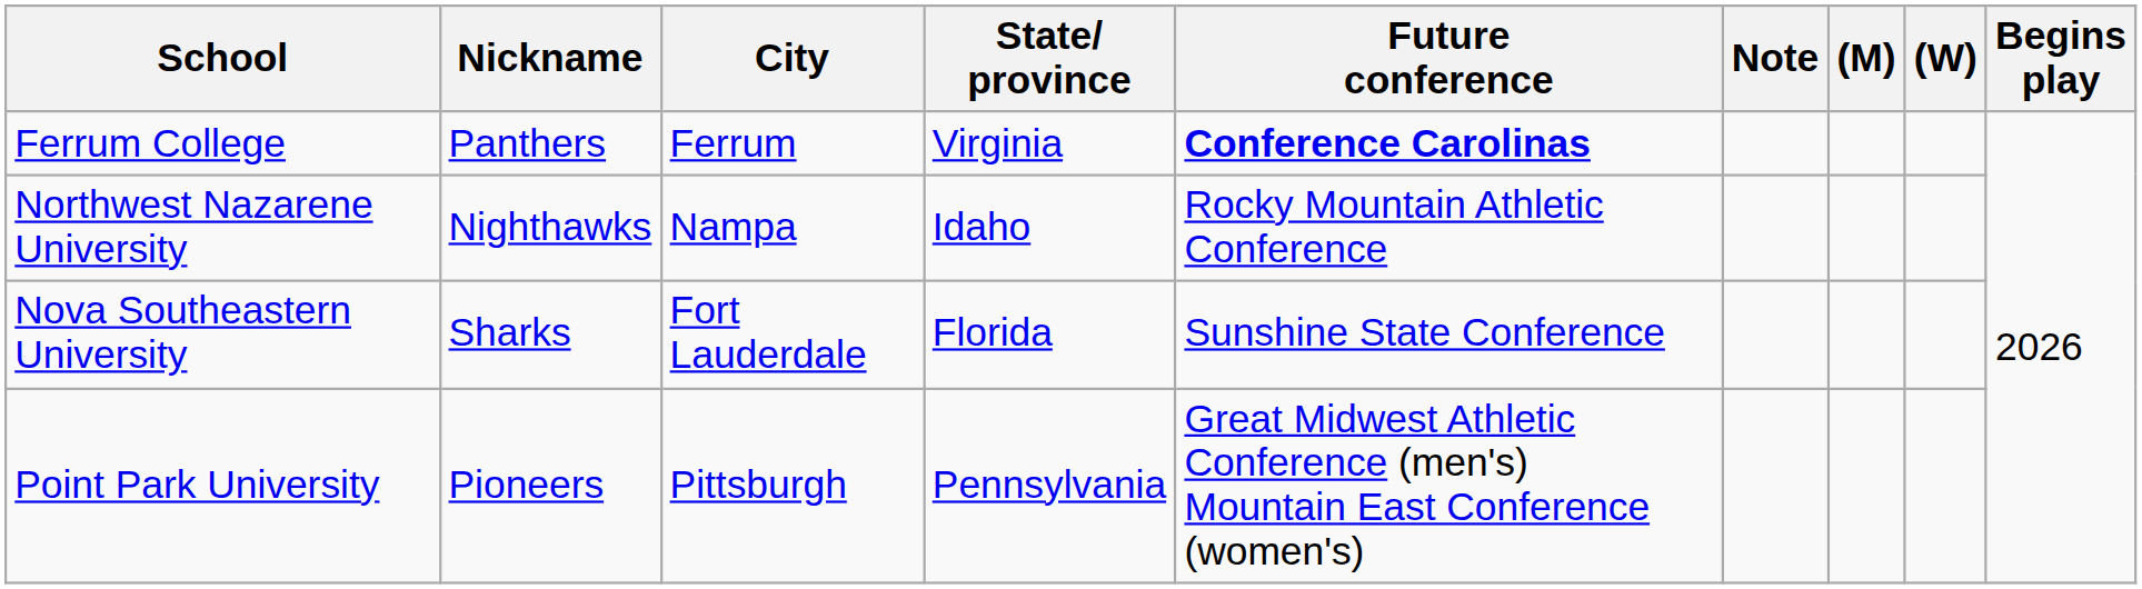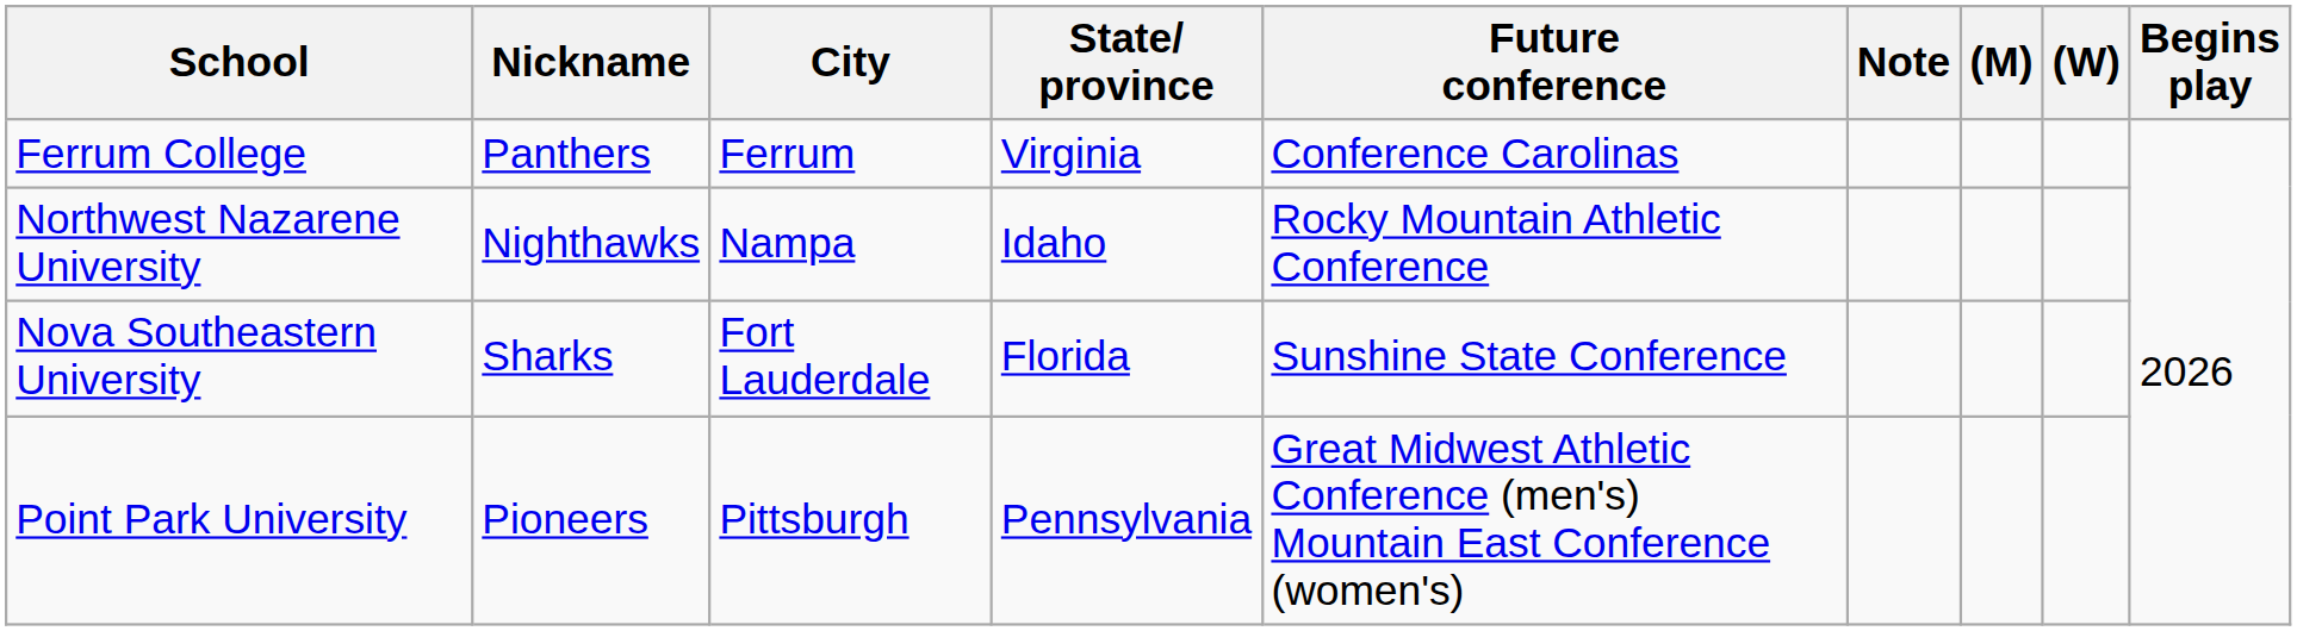Ferrum College | Future conference: bold -> normal
